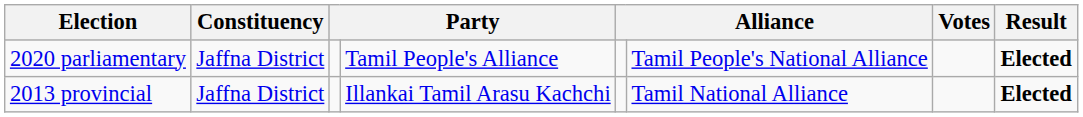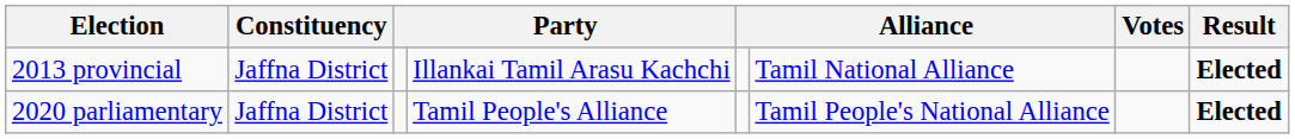rows swapped: 2013 provincial <-> 2020 parliamentary
